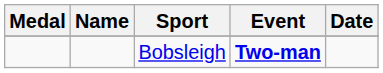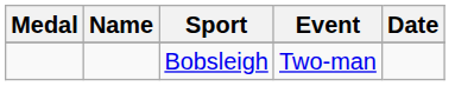Bobsleigh | Event: bold -> normal
